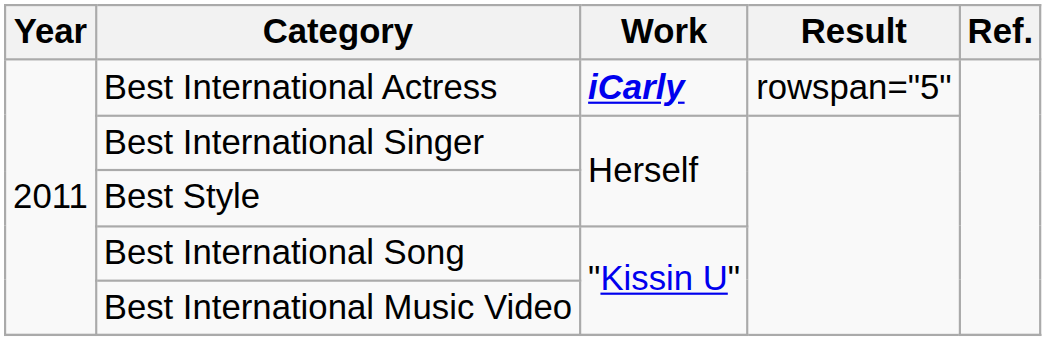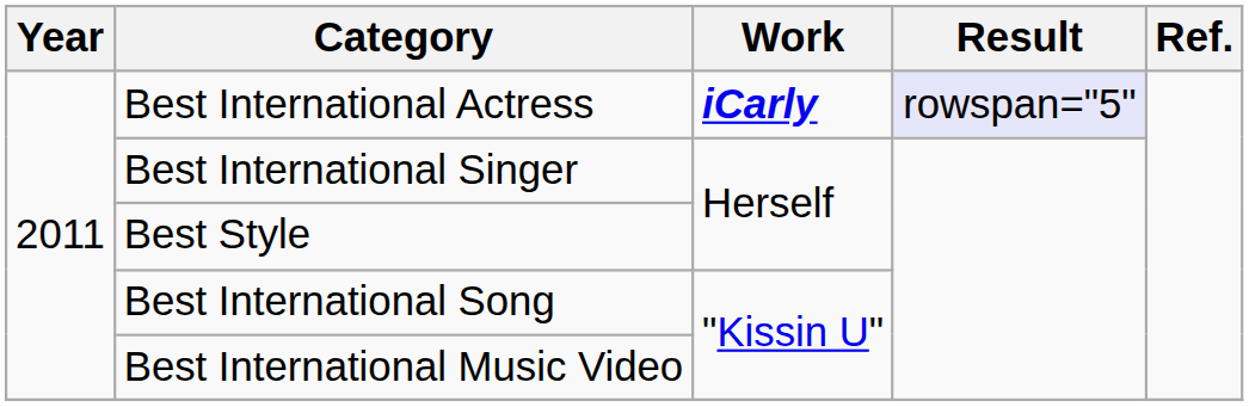Best International Actress | Result: no background -> lavender background
